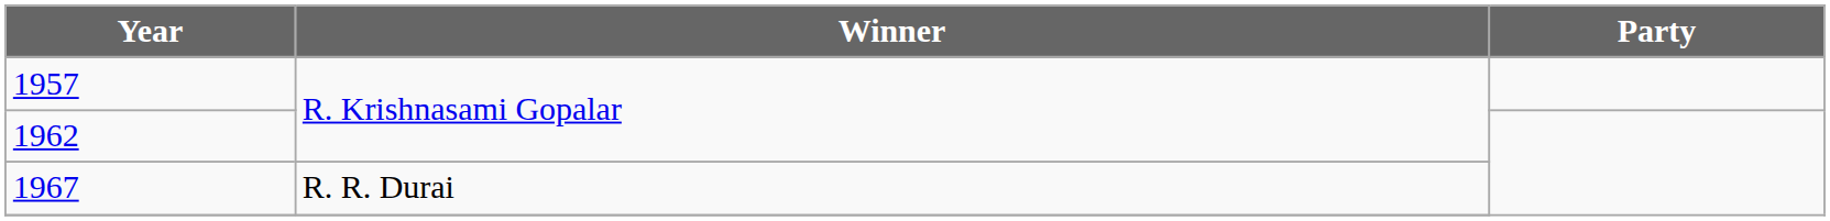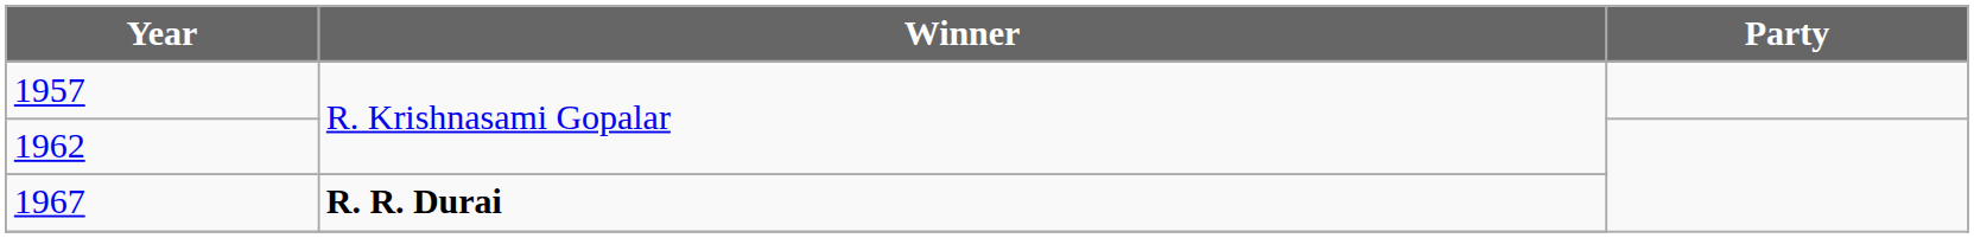1967 | Winner: normal -> bold
